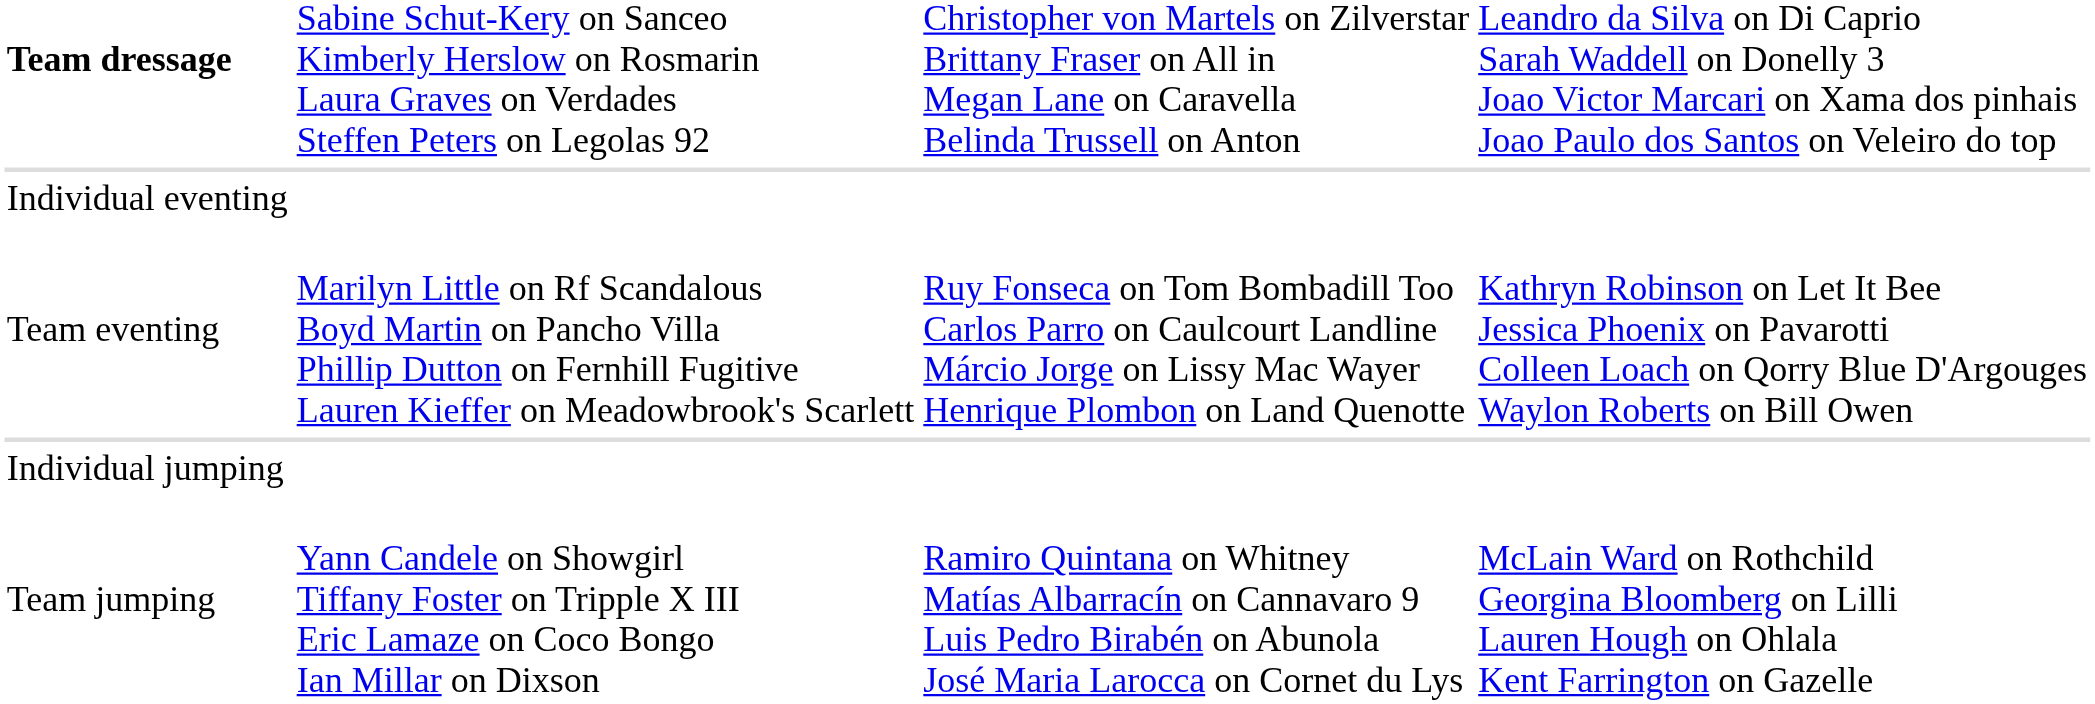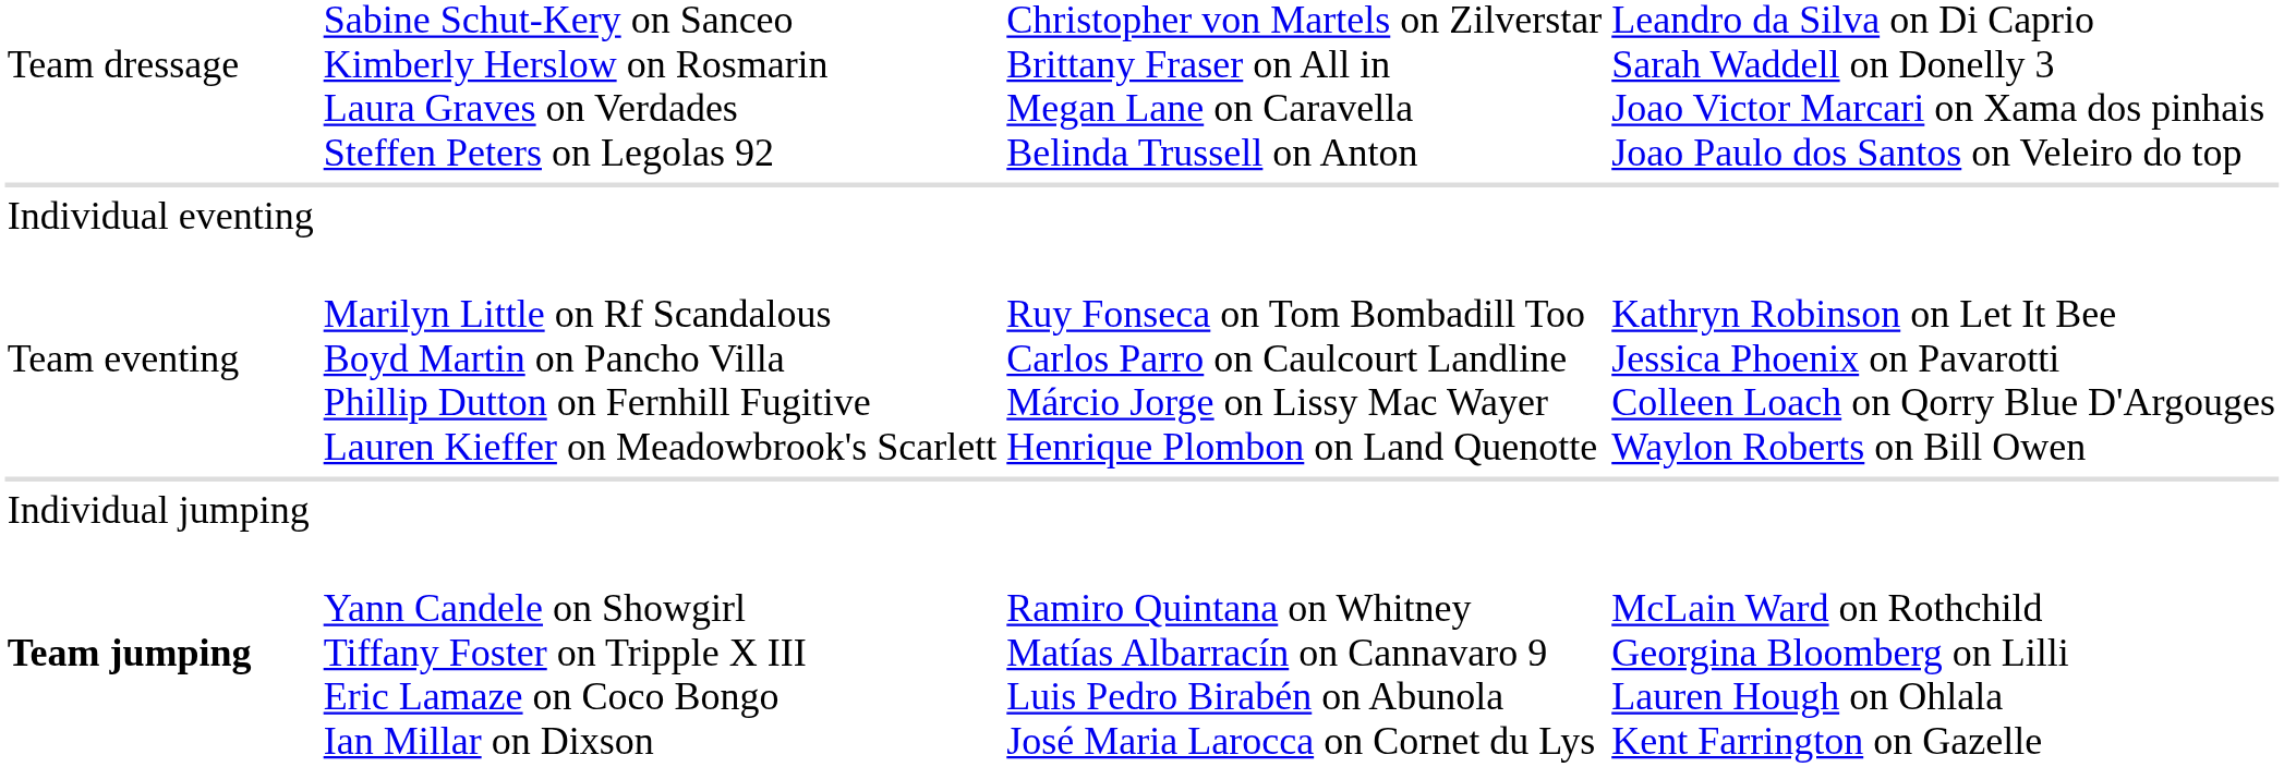Team dressage | column 1: bold -> normal
Team jumping | column 1: normal -> bold
